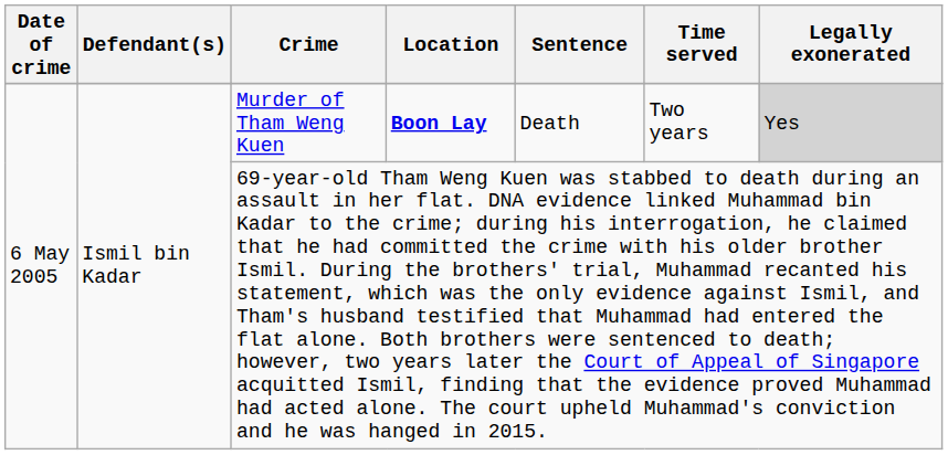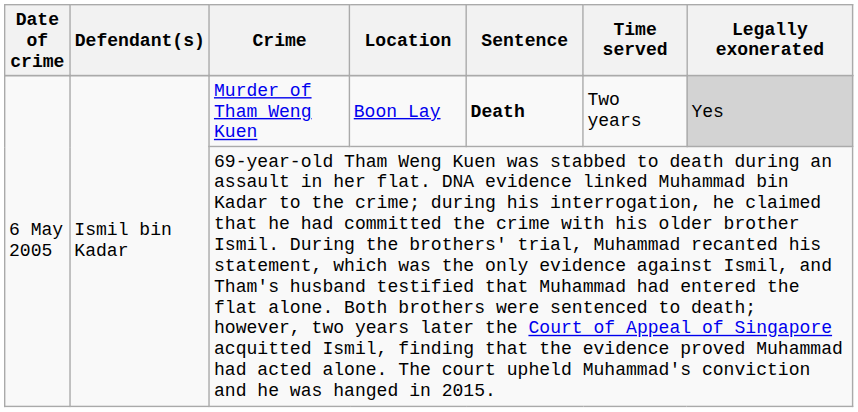Murder of Tham Weng Kuen | Location: bold -> normal
Murder of Tham Weng Kuen | Sentence: normal -> bold
